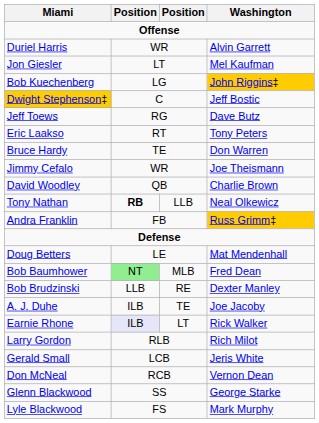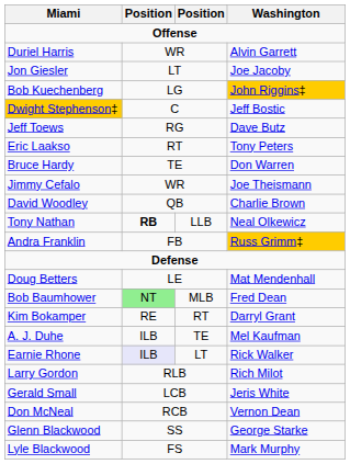Jon Giesler | Washington: Mel Kaufman -> Joe Jacoby
+ row: Kim Bokamper | RE | RT | Darryl Grant
- row: Bob Brudzinski | LLB | RE | Dexter Manley
A. J. Duhe | Washington: Joe Jacoby -> Mel Kaufman
